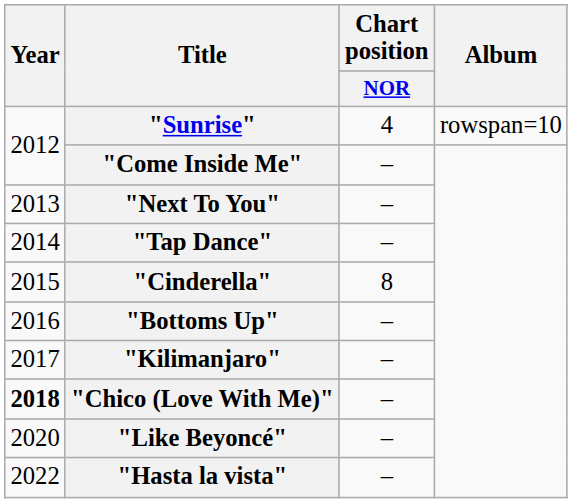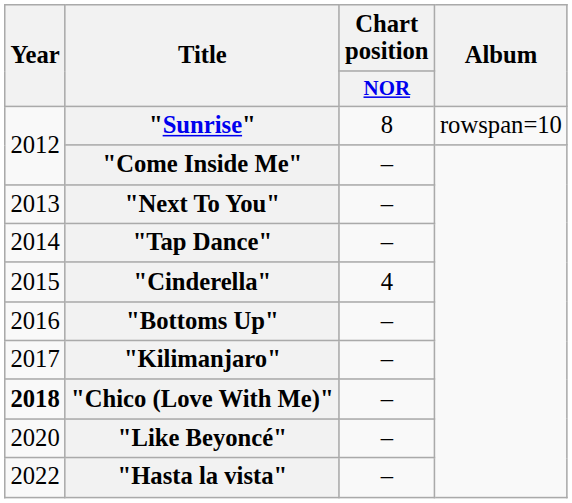"Sunrise" | Chart position / NOR: 4 -> 8
"Cinderella" | Chart position / NOR: 8 -> 4
